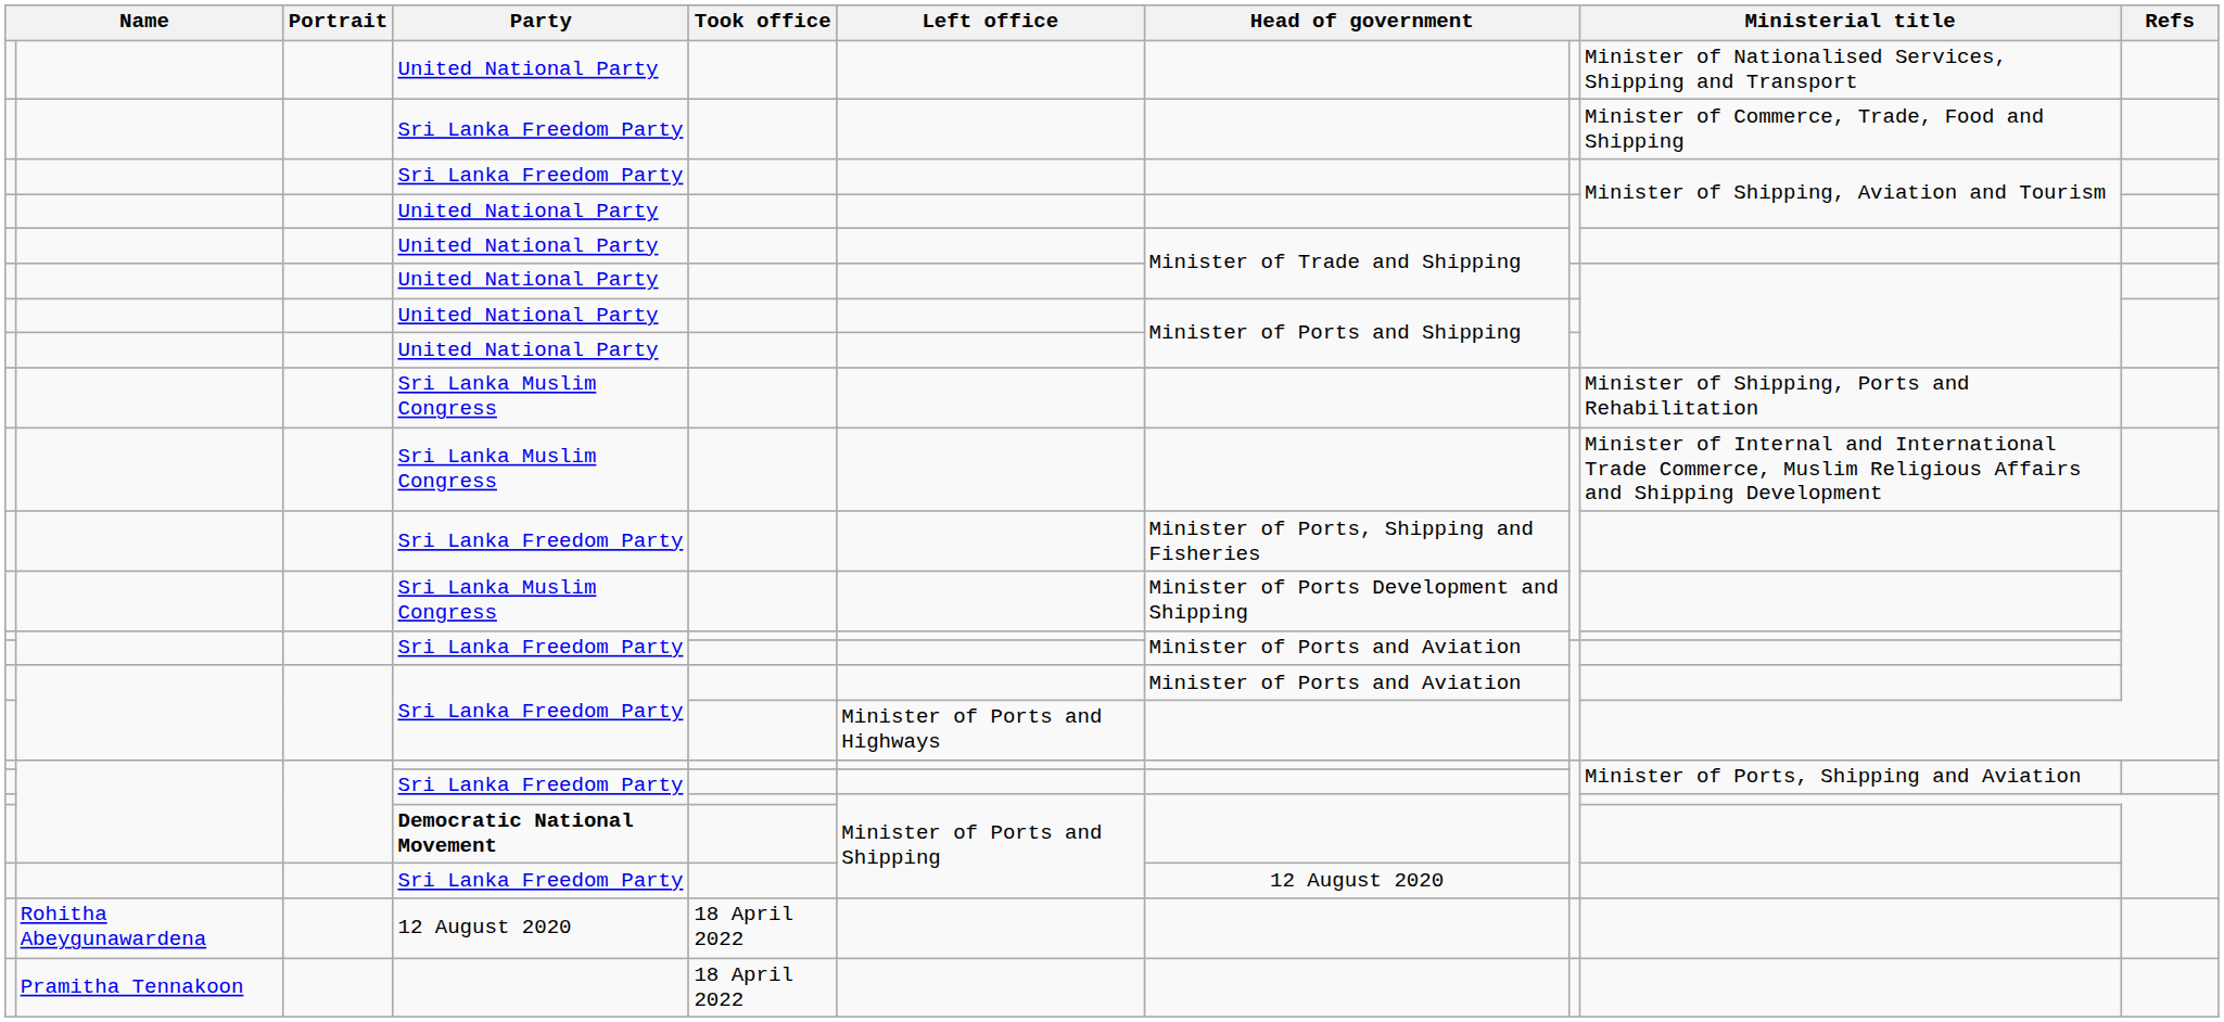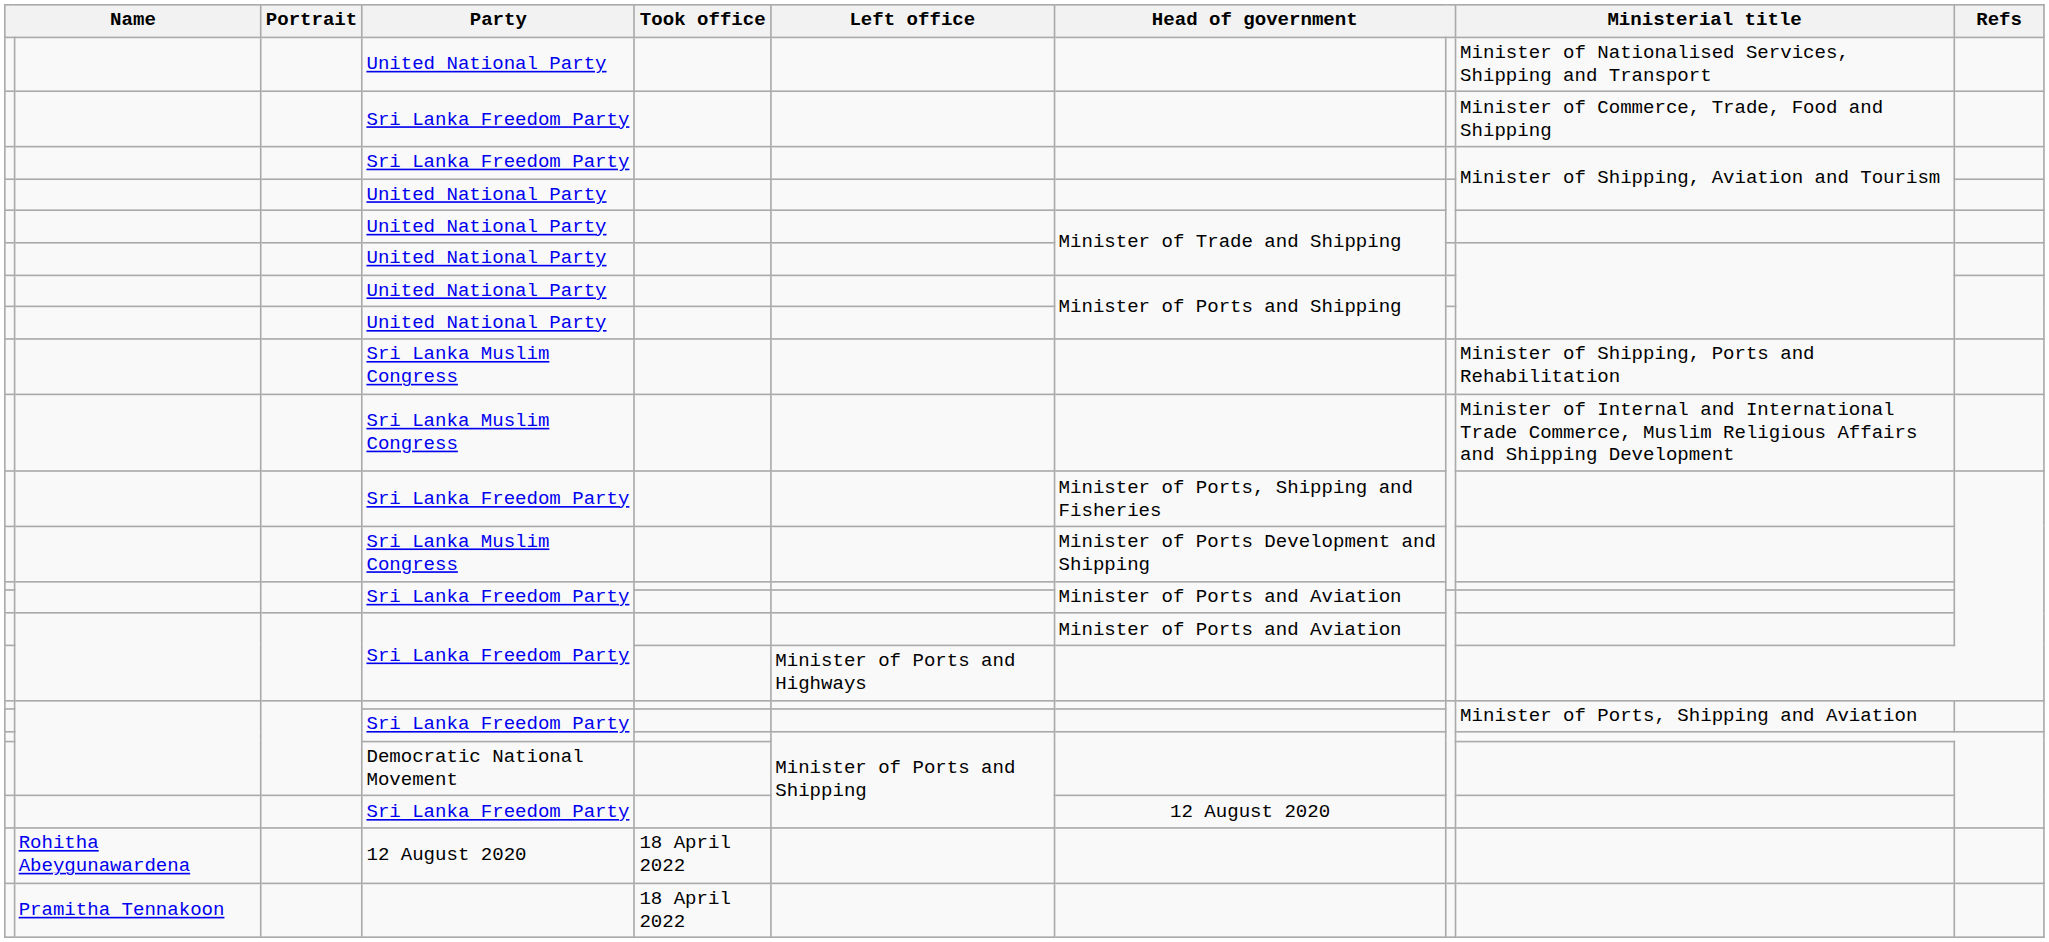Democratic National Movement | Party: bold -> normal
